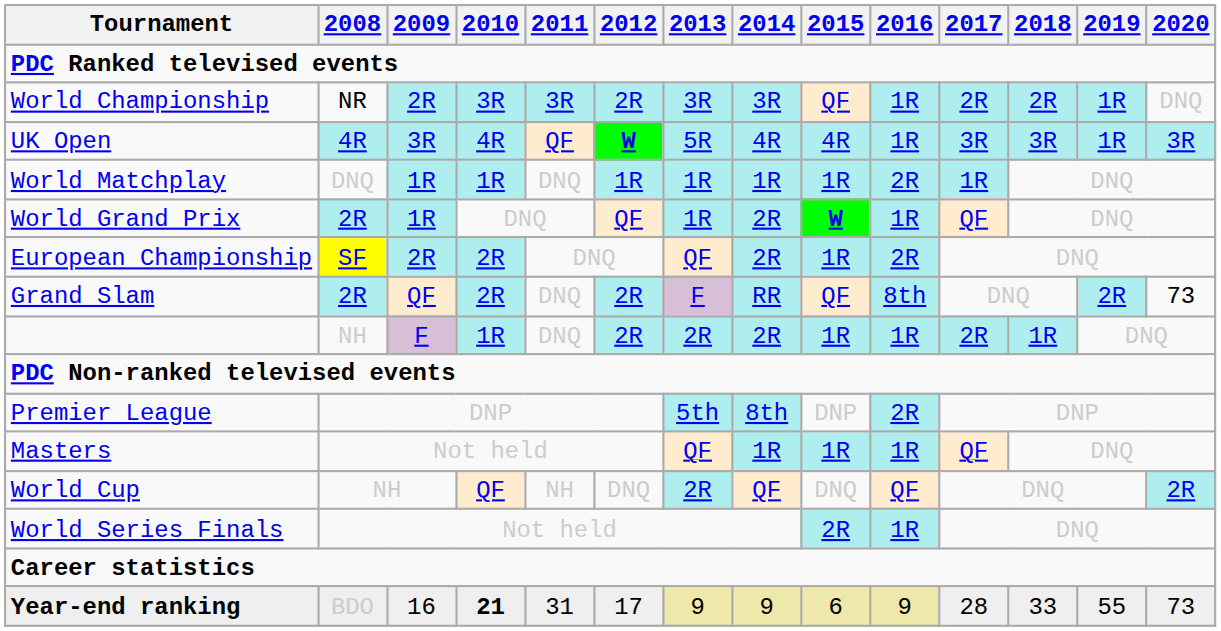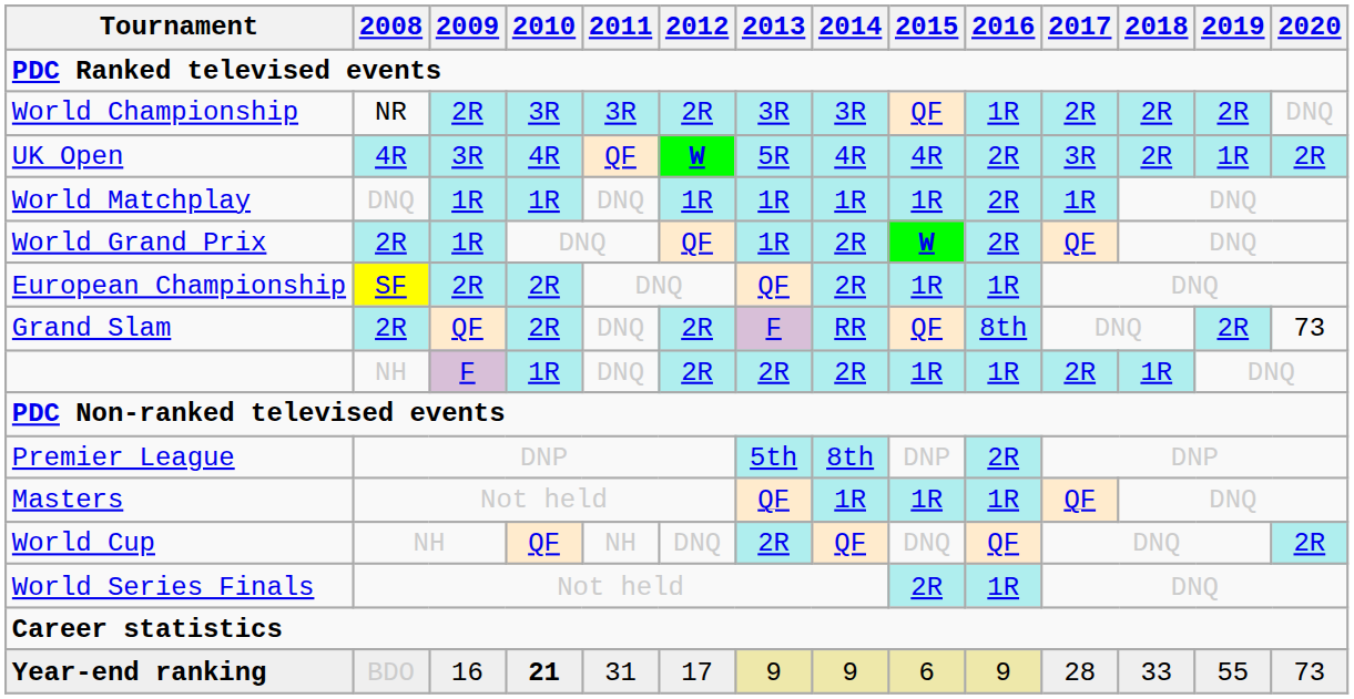World Championship | 2019: 1R -> 2R
UK Open | 2016: 1R -> 2R
UK Open | 2018: 3R -> 2R
UK Open | 2020: 3R -> 2R
World Grand Prix | 2016: 1R -> 2R
European Championship | 2016: 2R -> 1R
